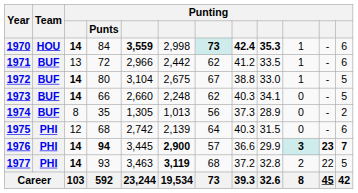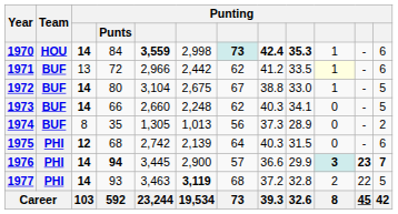1971 | column 10: no background -> lightyellow background
1975 | column 3: normal -> bold
1976 | column 6: bold -> normal
